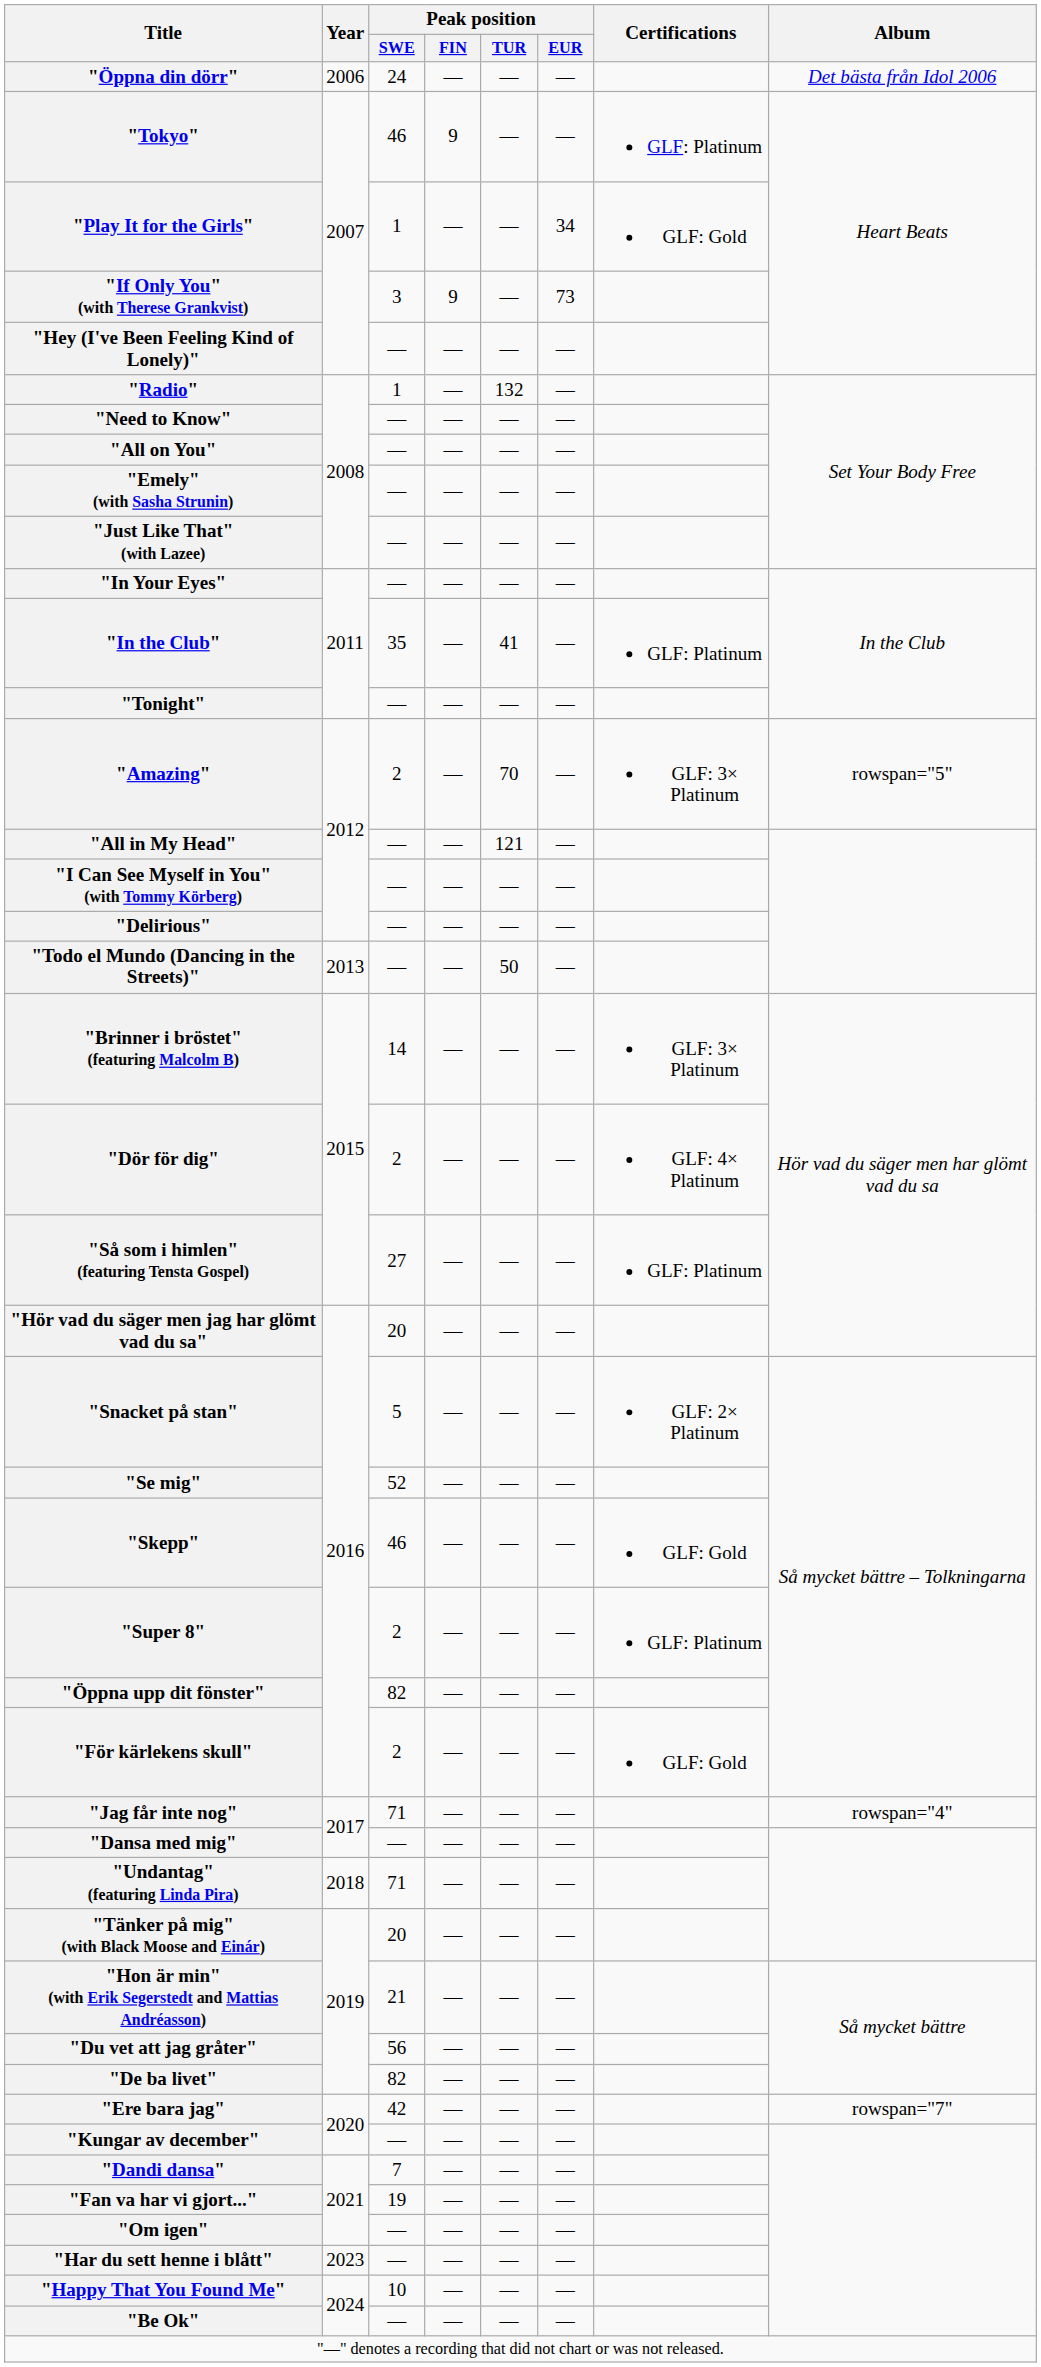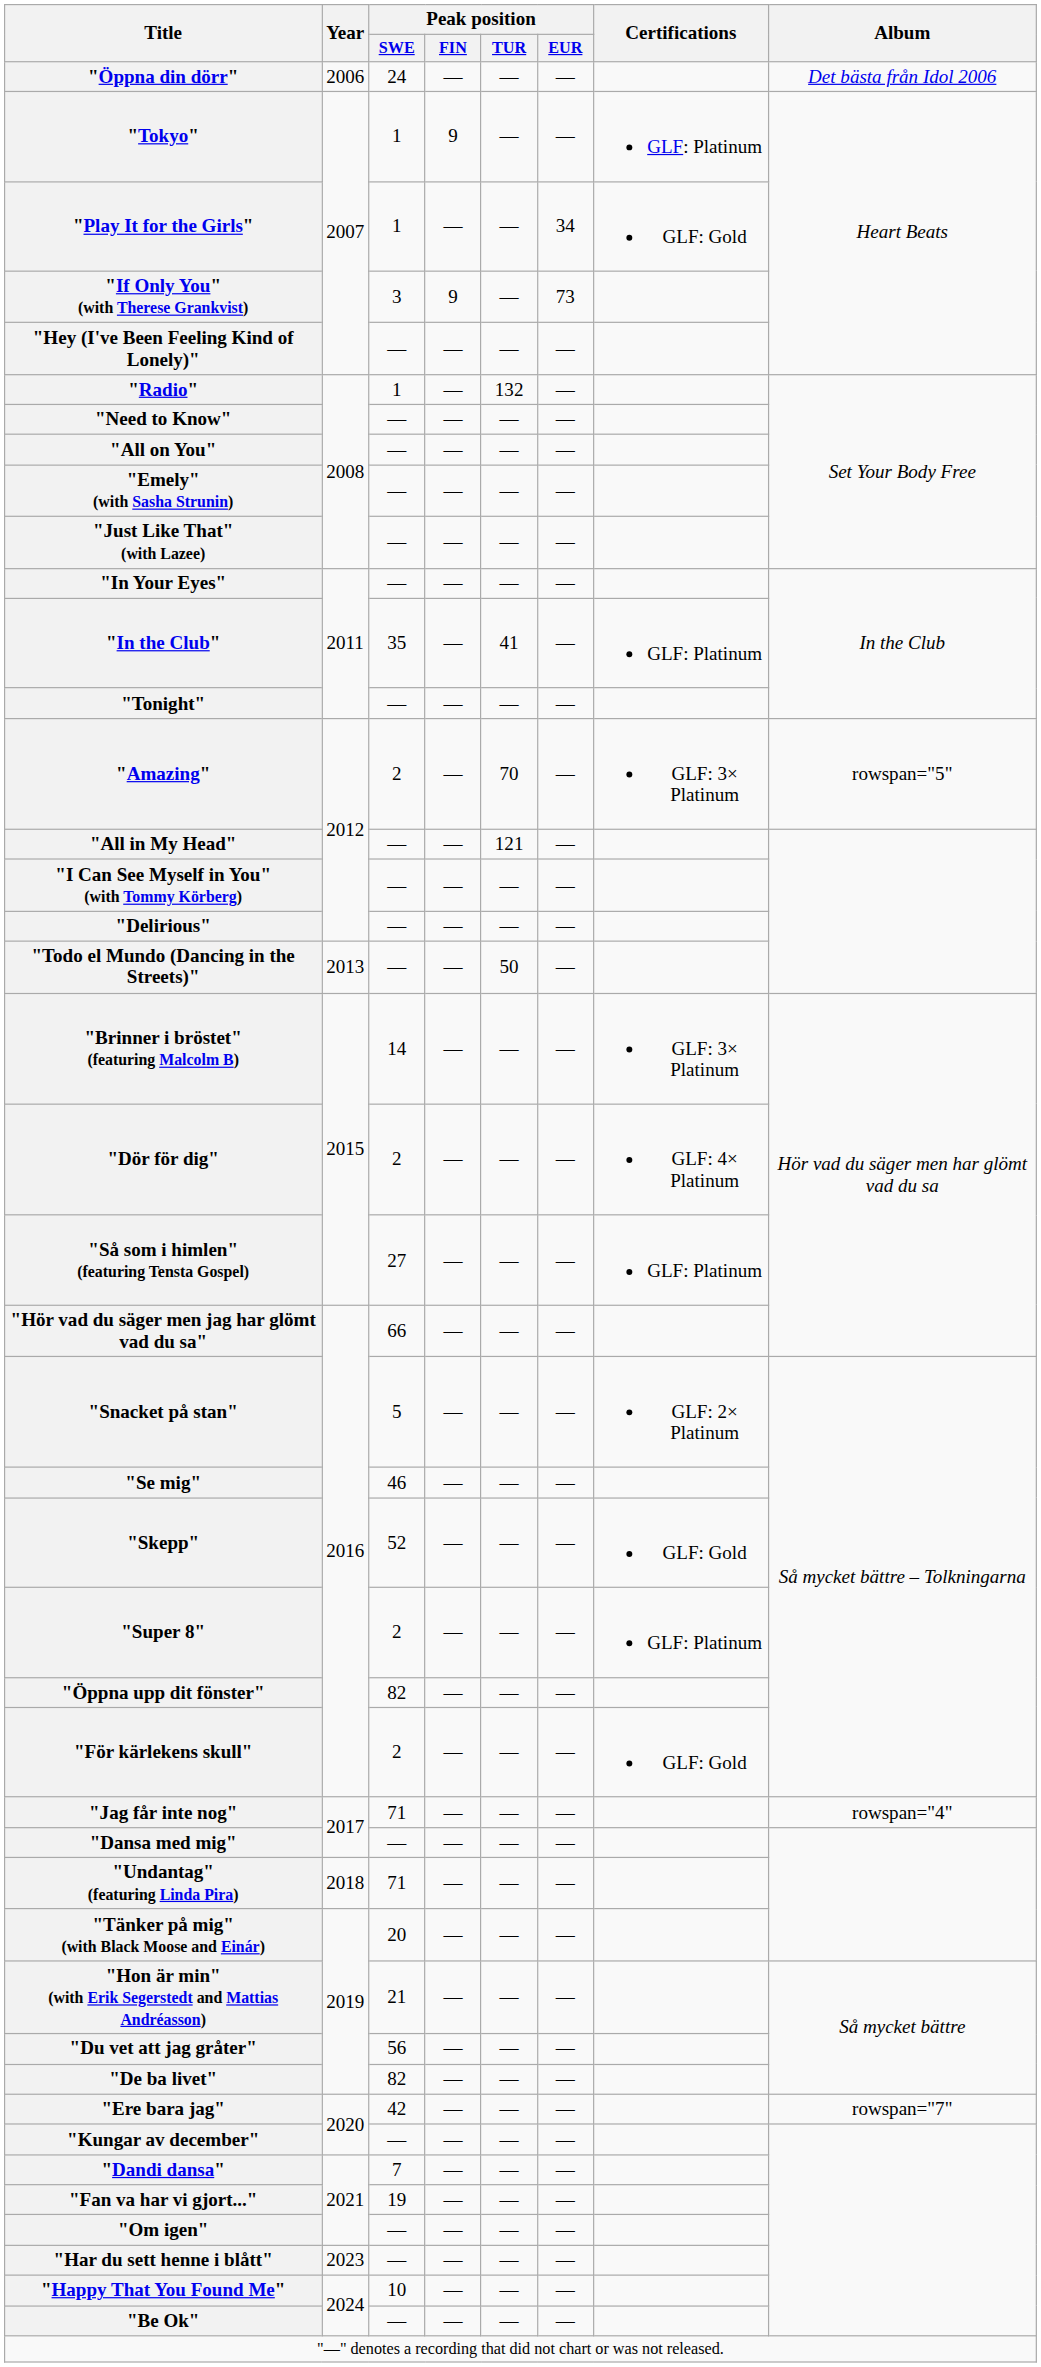"Tokyo" | Peak position / SWE: 46 -> 1
"Hör vad du säger men jag har glömt vad du sa" | Peak position / SWE: 20 -> 66
"Se mig" | Peak position / SWE: 52 -> 46
"Skepp" | Peak position / SWE: 46 -> 52
